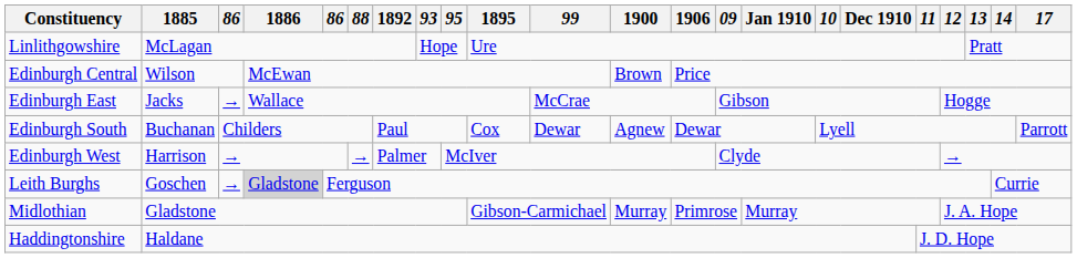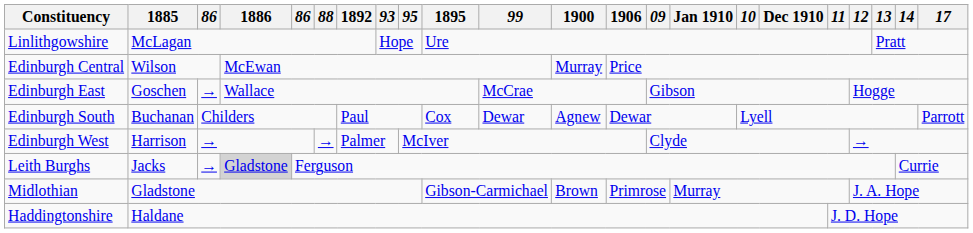Edinburgh Central | 1900: Brown -> Murray
Edinburgh East | 1885: Jacks -> Goschen
Leith Burghs | 1885: Goschen -> Jacks
Midlothian | 1900: Murray -> Brown
